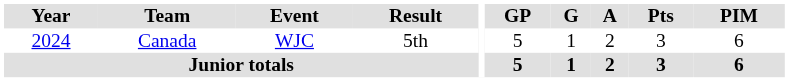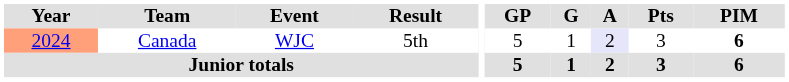Canada | Year: no background -> lightsalmon background
Canada | A: no background -> lavender background
Canada | PIM: normal -> bold
